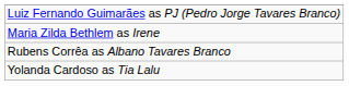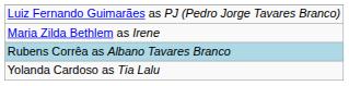row 3 | column 1: no background -> lightblue background
